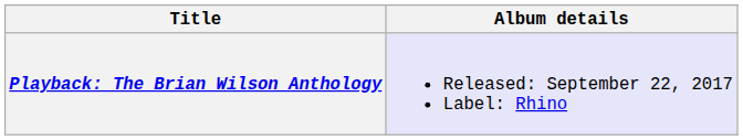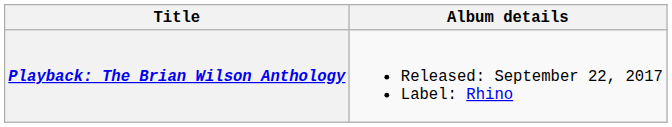Playback: The Brian Wilson Anthology | Album details: lavender background -> no background
